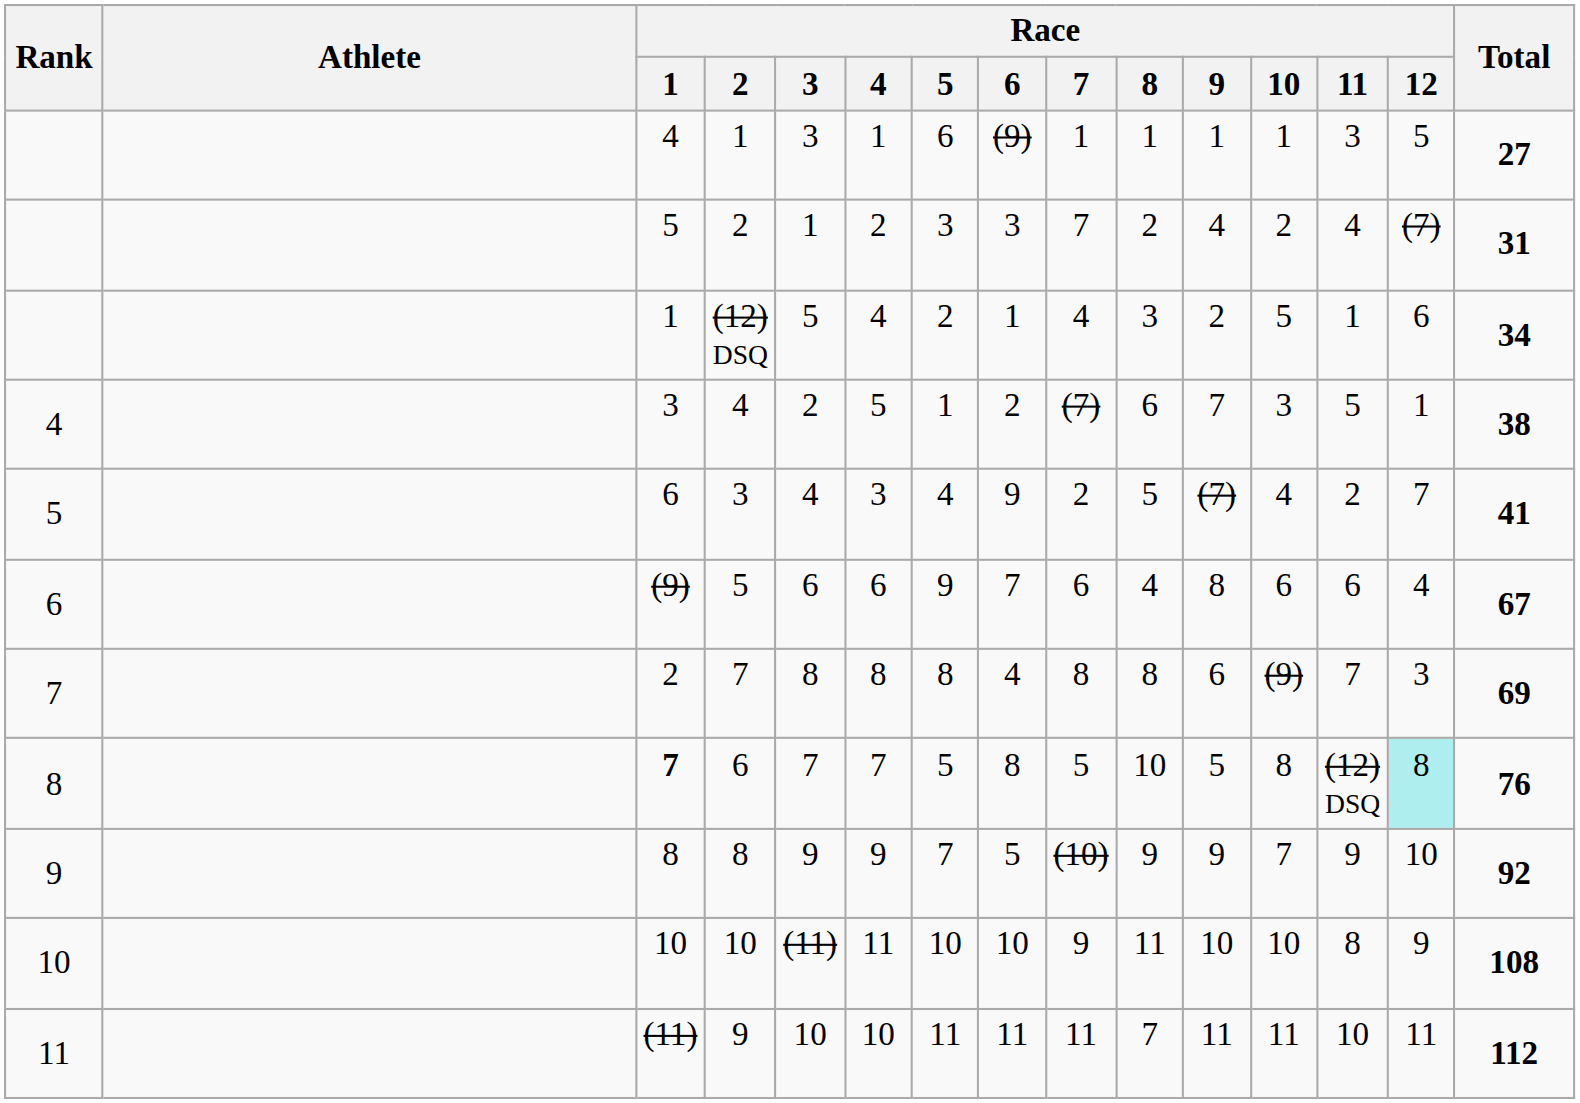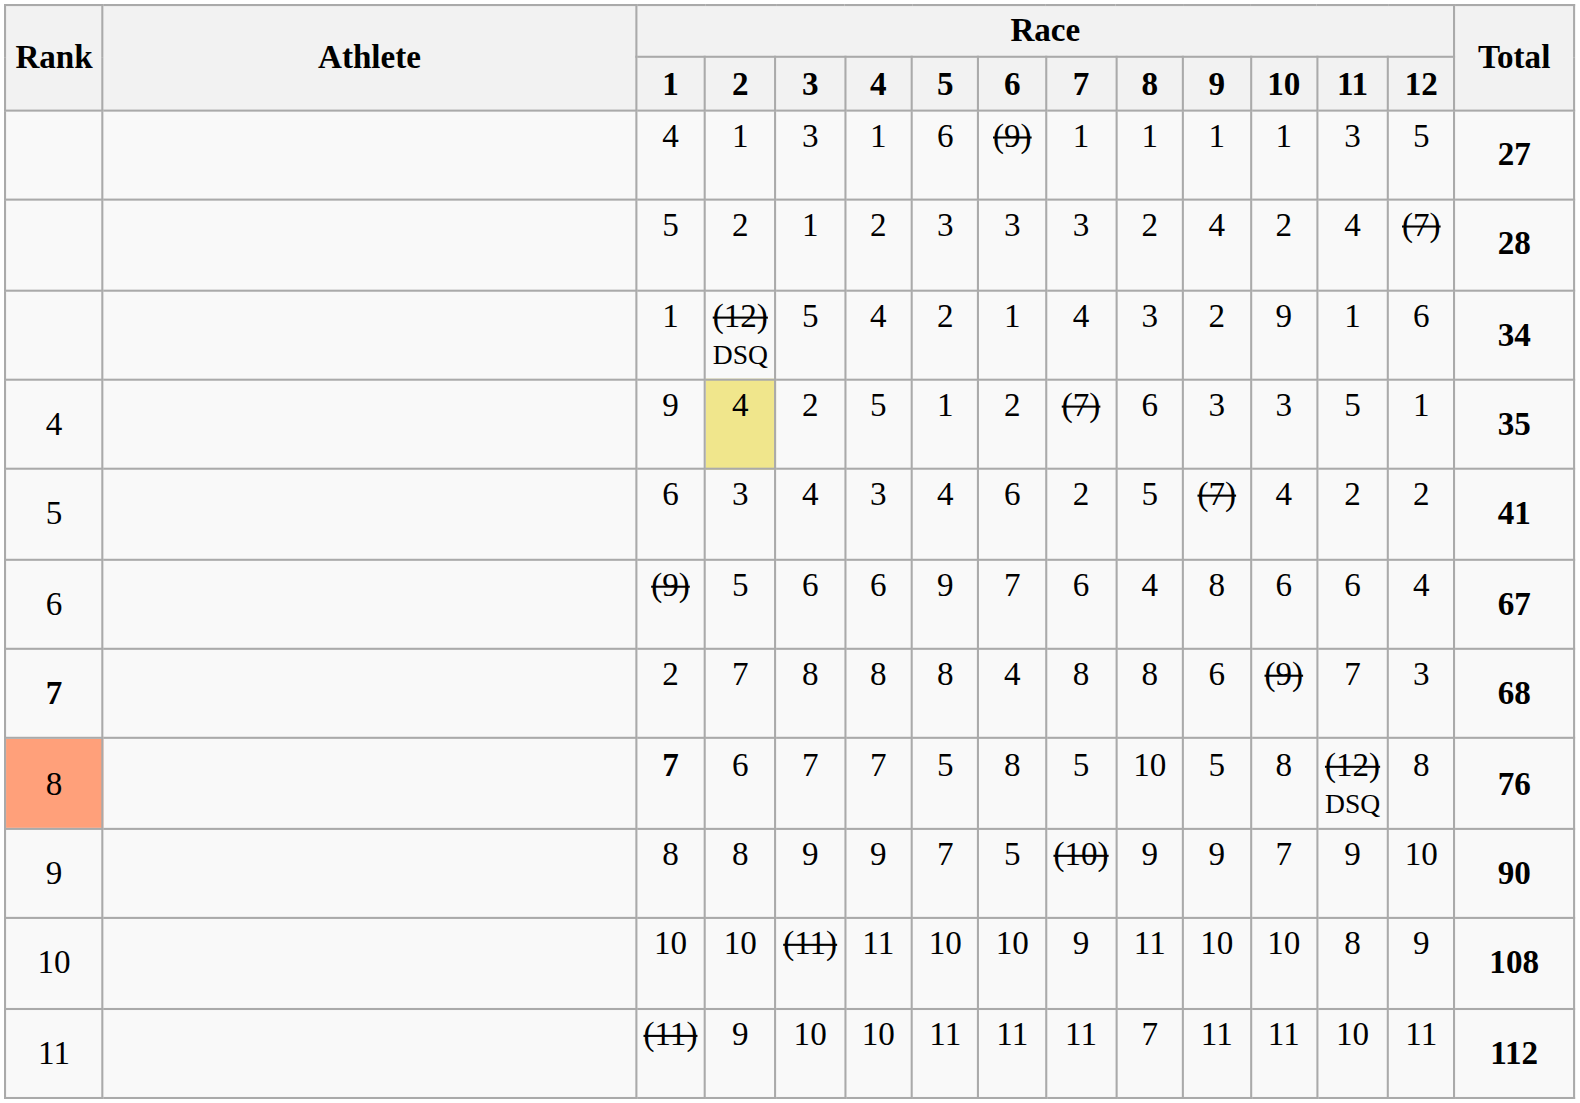row 4 | Race / 7: 7 -> 3
row 4 | Total: 31 -> 28
row 5 | Race / 10: 5 -> 9
row 6 | Race / 1: 3 -> 9
row 6 | Race / 2: no background -> khaki background
row 6 | Race / 9: 7 -> 3
row 6 | Total: 38 -> 35
row 7 | Race / 6: 9 -> 6
row 7 | Race / 12: 7 -> 2
row 9 | Rank: normal -> bold
row 9 | Total: 69 -> 68
row 10 | Rank: no background -> lightsalmon background
row 10 | Race / 12: paleturquoise background -> no background
row 11 | Total: 92 -> 90
